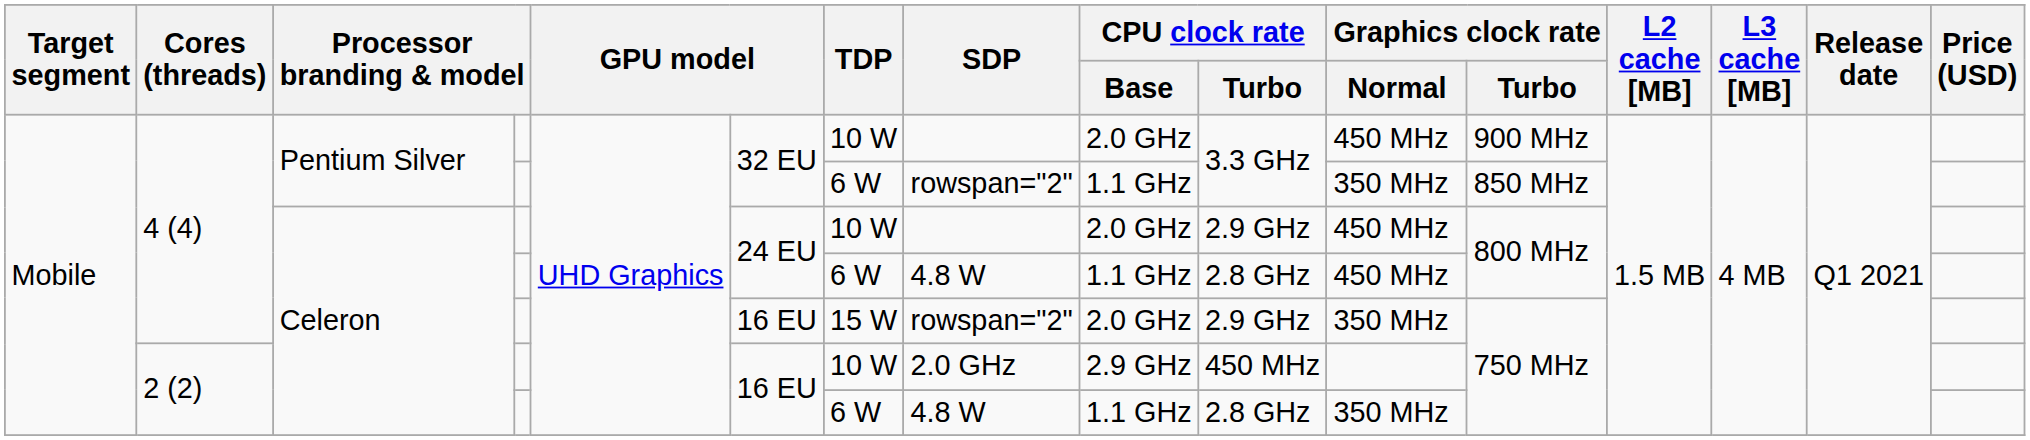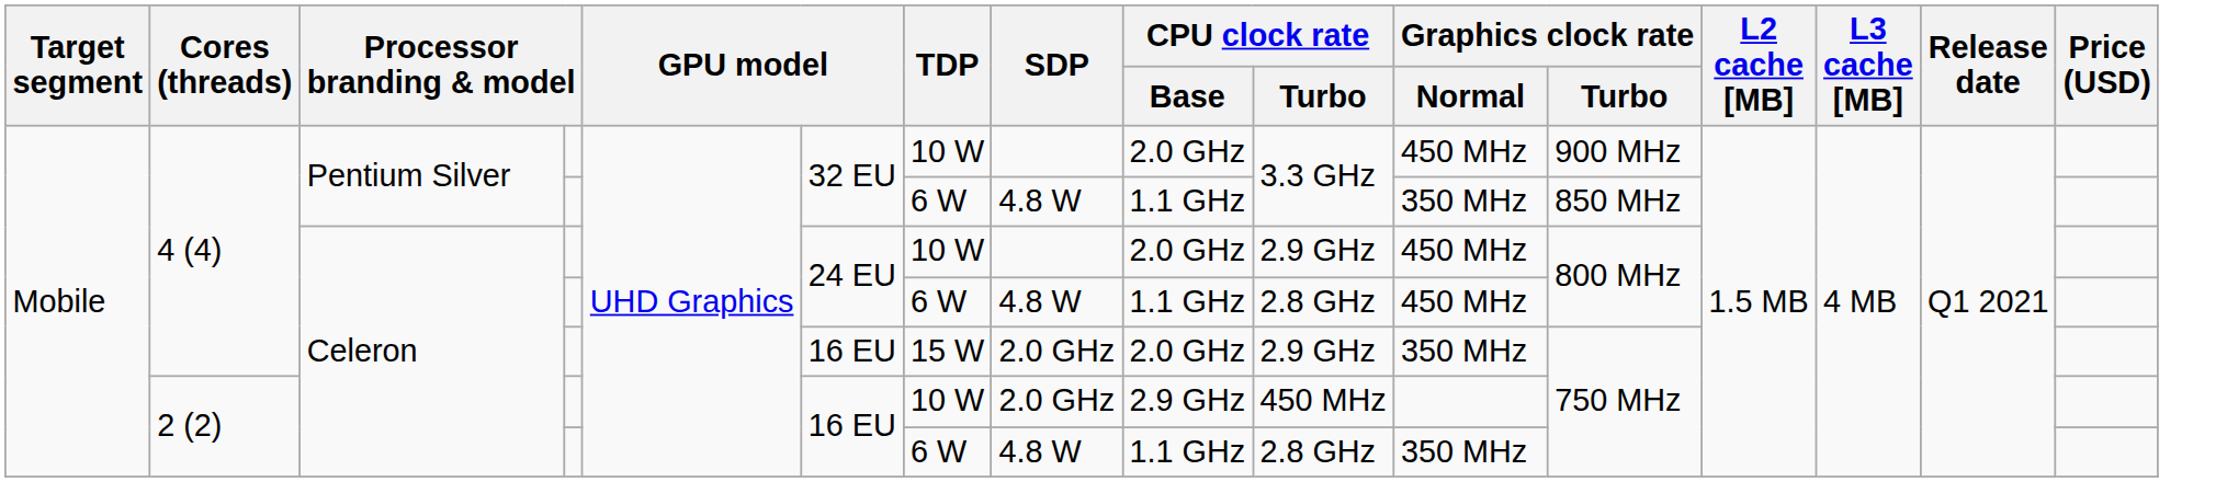row 4 | SDP: rowspan="2" -> 4.8 W
row 7 | SDP: rowspan="2" -> 2.0 GHz
